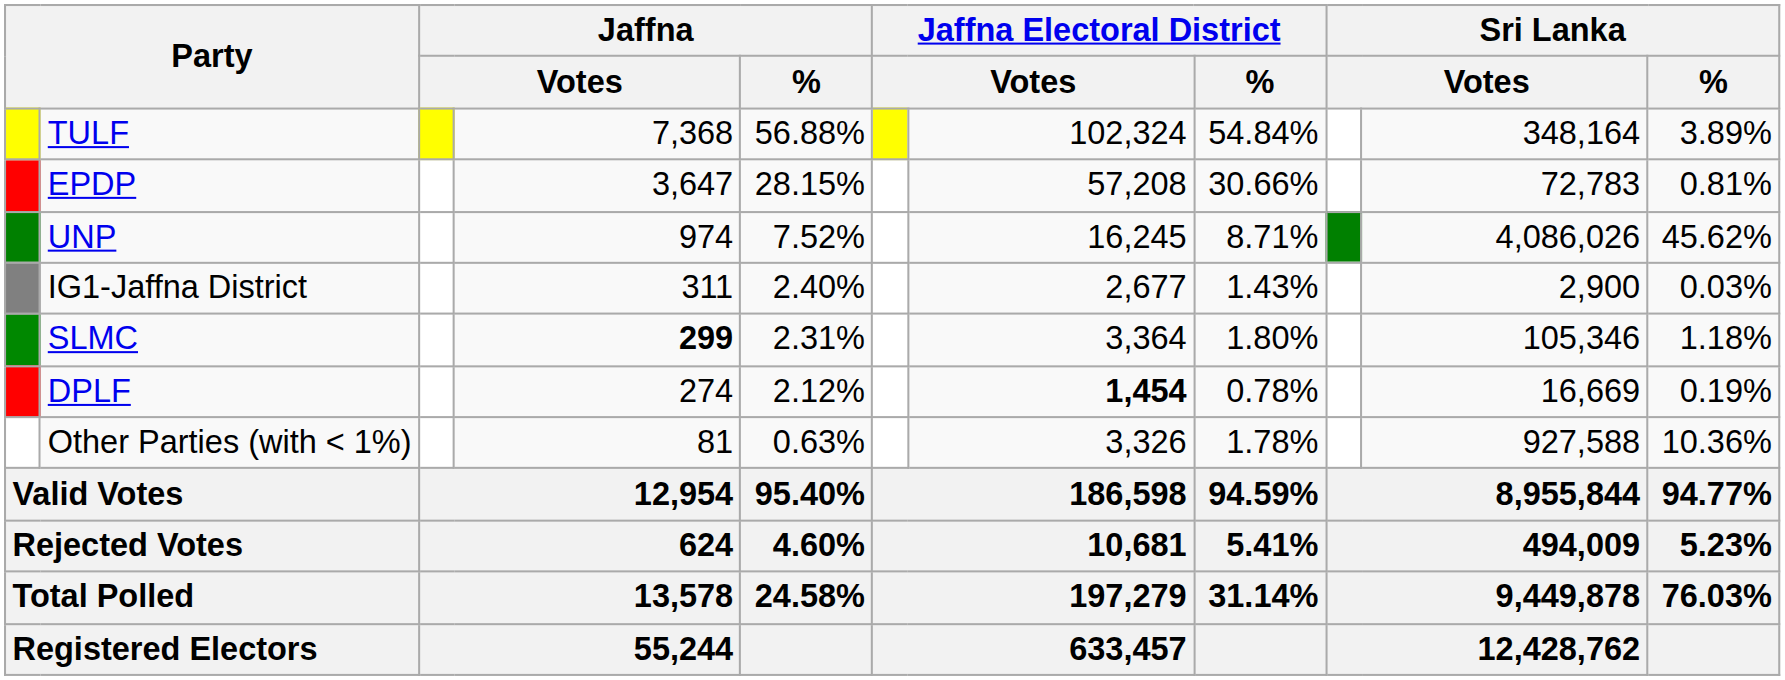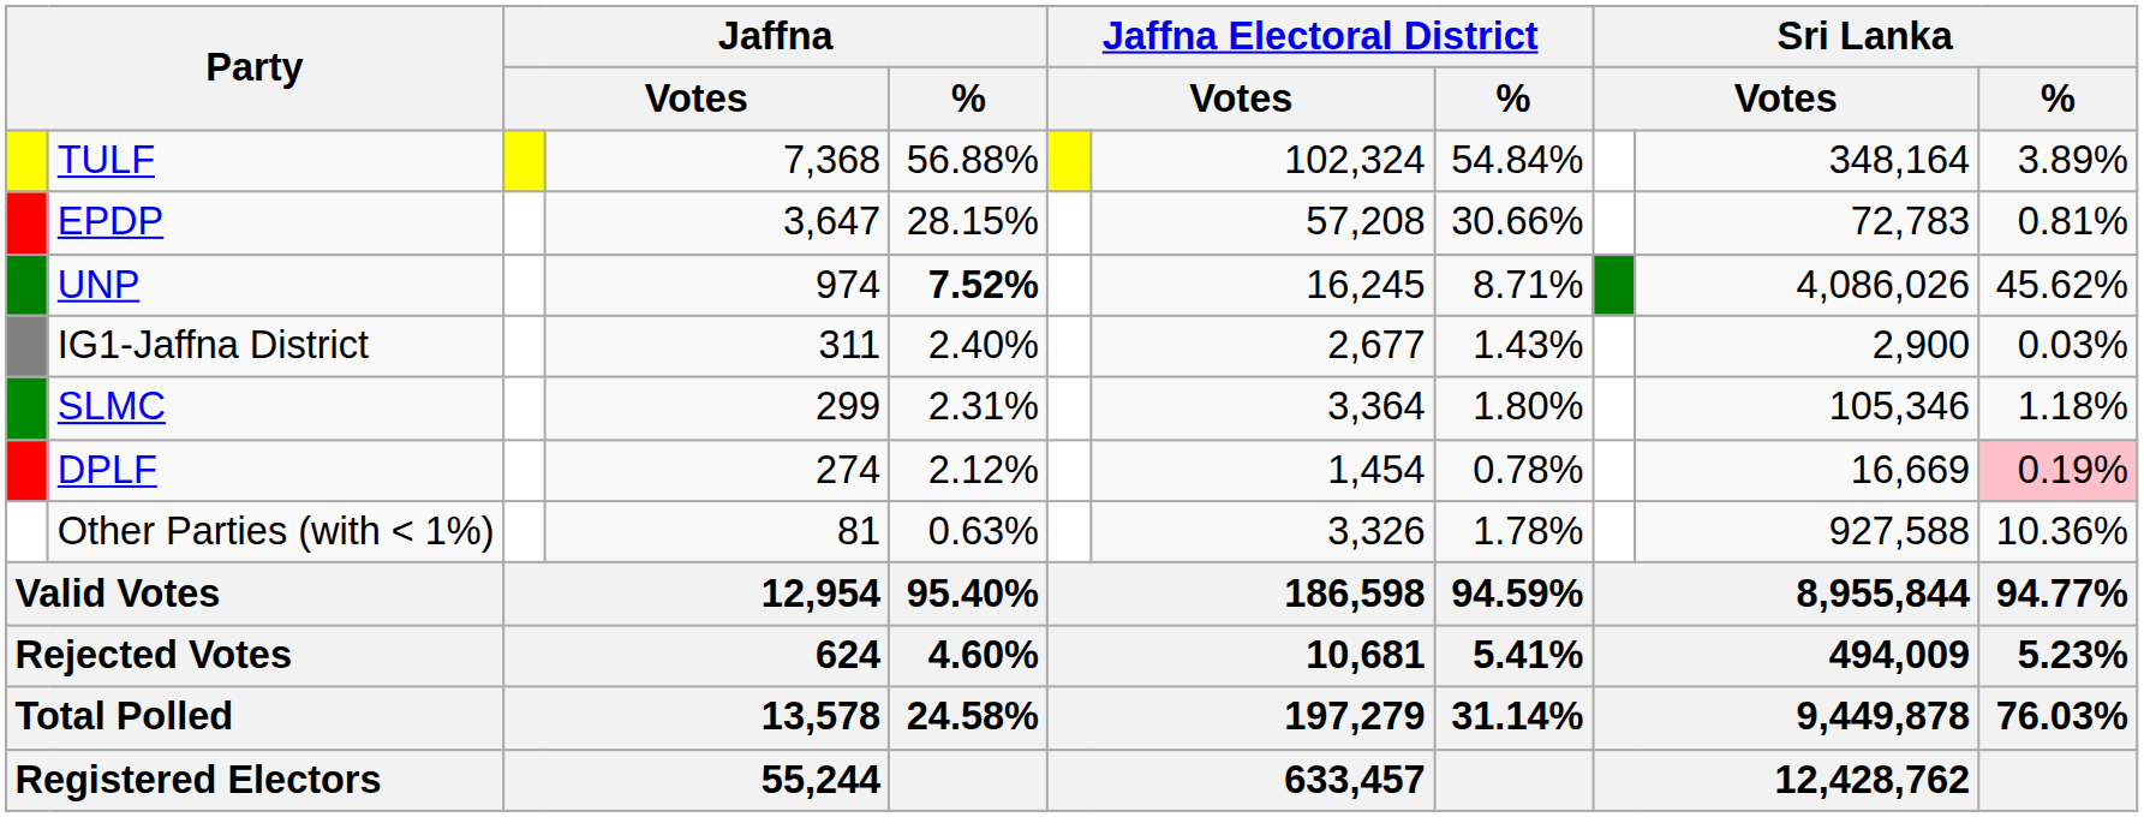UNP | Jaffna / %: normal -> bold
SLMC | column 4: bold -> normal
DPLF | column 7: bold -> normal
DPLF | Sri Lanka / %: no background -> pink background
